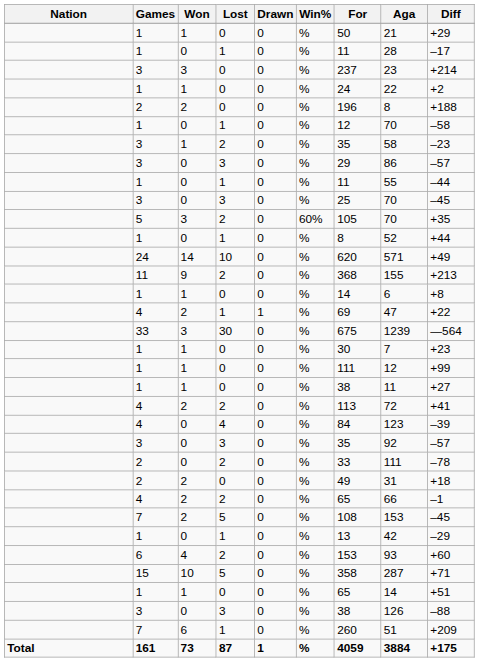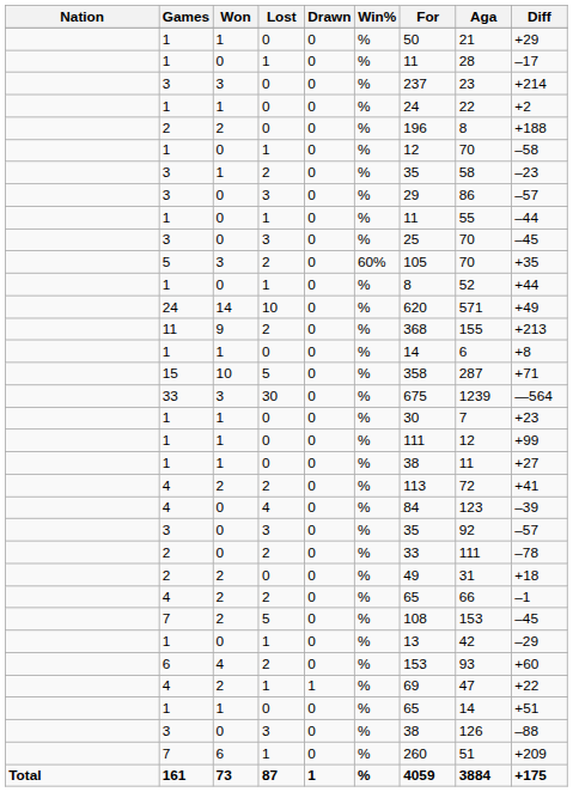rows swapped: 4 / 1 <-> 15
